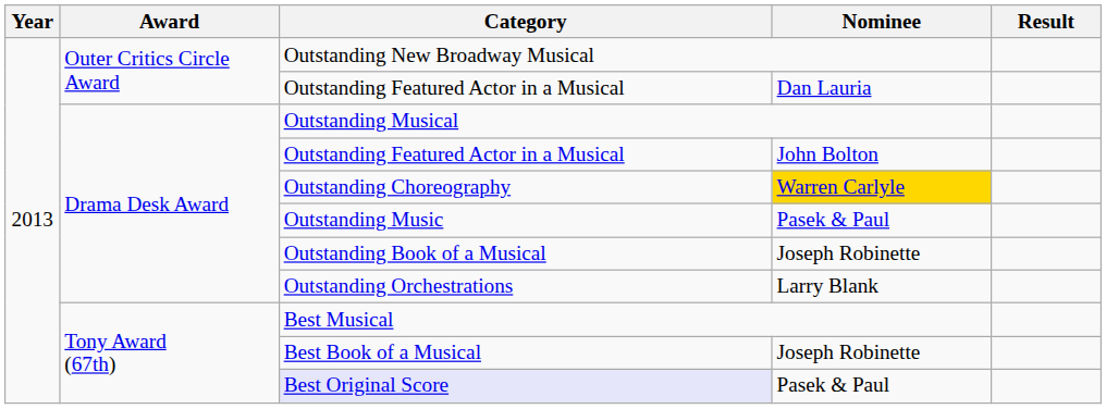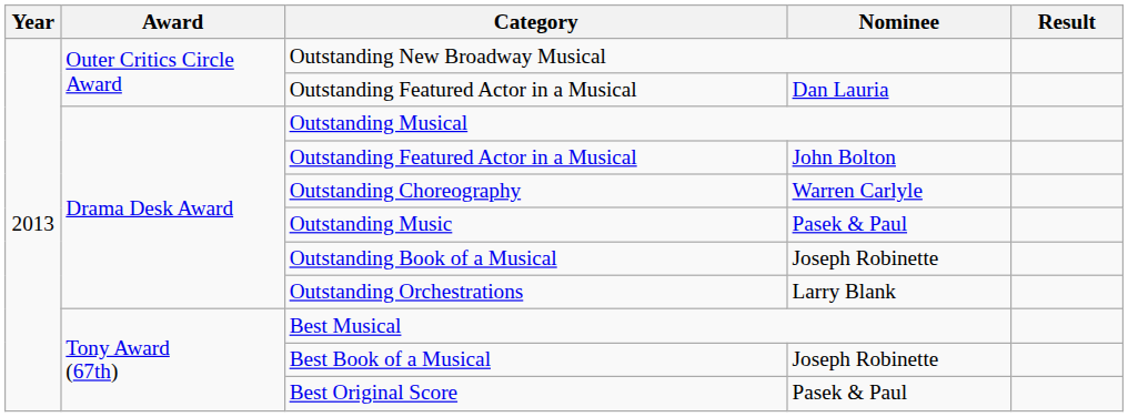Outstanding Choreography | Nominee: gold background -> no background
Best Original Score | Category: lavender background -> no background
